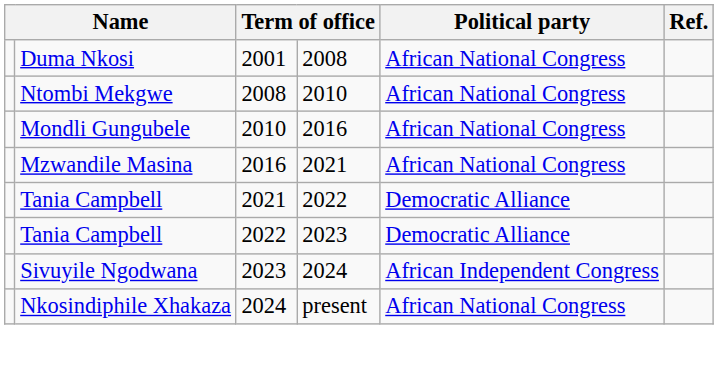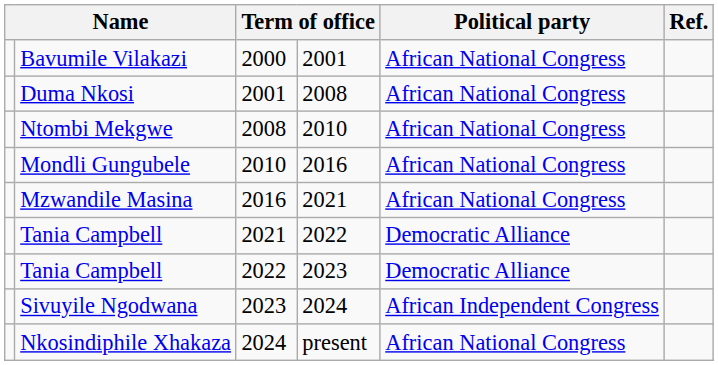+ row: Bavumile Vilakazi | 2000 | 2001 | African National Congress
